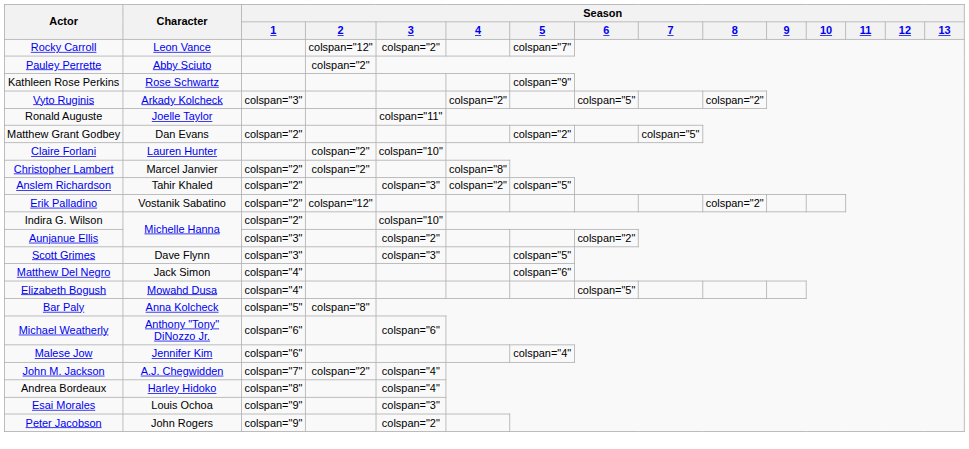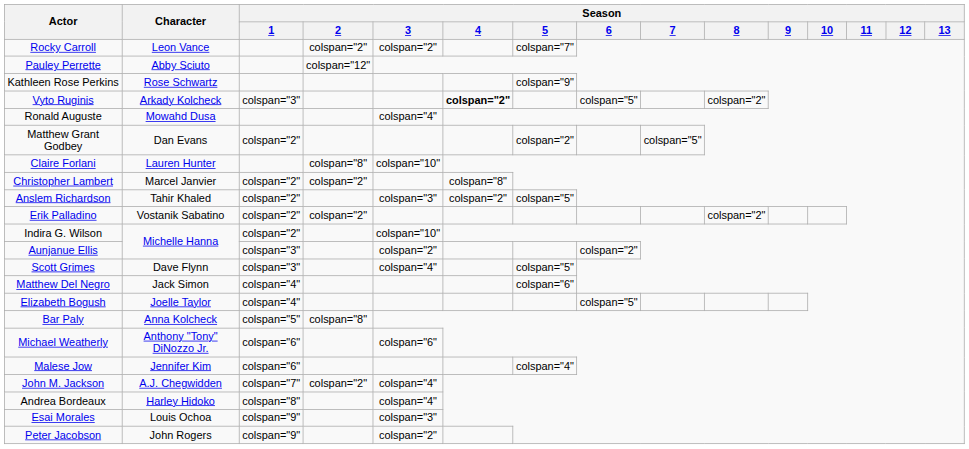Rocky Carroll | Season / 2: colspan="12" -> colspan="2"
Pauley Perrette | Season / 2: colspan="2" -> colspan="12"
Vyto Ruginis | Season / 4: normal -> bold
Ronald Auguste | Character: Joelle Taylor -> Mowahd Dusa
Ronald Auguste | Season / 3: colspan="11" -> colspan="4"
Claire Forlani | Season / 2: colspan="2" -> colspan="8"
Erik Palladino | Season / 2: colspan="12" -> colspan="2"
Scott Grimes | Season / 3: colspan="3" -> colspan="4"
Elizabeth Bogush | Character: Mowahd Dusa -> Joelle Taylor
